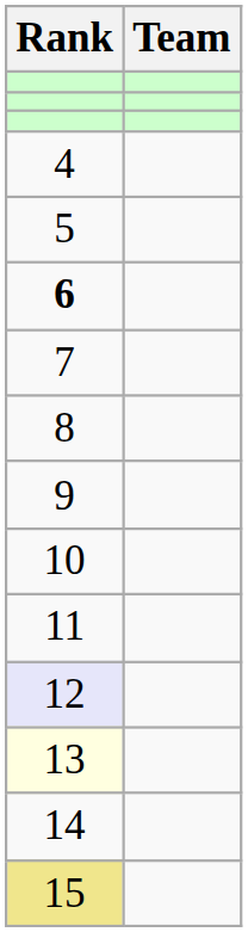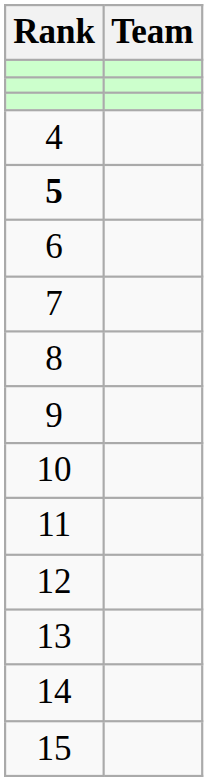row 6 | Rank: normal -> bold
row 7 | Rank: bold -> normal
row 13 | Rank: lavender background -> no background
row 14 | Rank: lightyellow background -> no background
row 16 | Rank: khaki background -> no background
